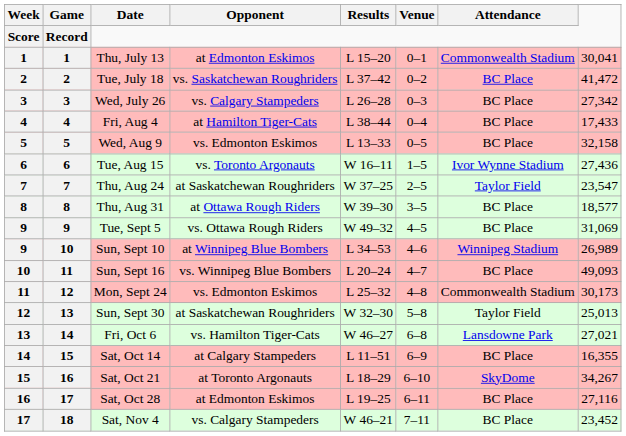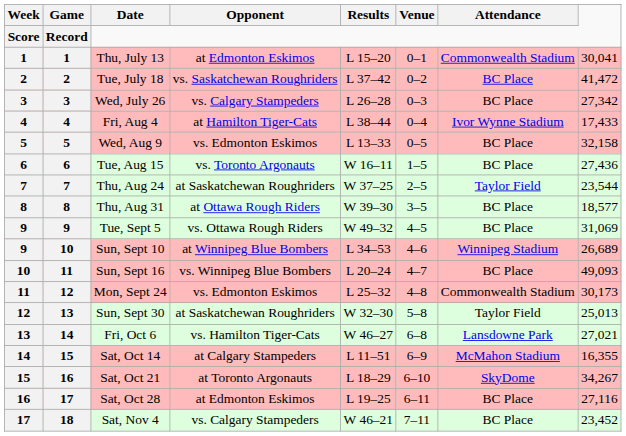Fri, Aug 4 | Attendance: BC Place -> Ivor Wynne Stadium
Tue, Aug 15 | Attendance: Ivor Wynne Stadium -> BC Place
Thu, Aug 24 | column 8: 23,547 -> 23,544
Sun, Sept 10 | column 8: 26,989 -> 26,689
Sat, Oct 14 | Attendance: BC Place -> McMahon Stadium
